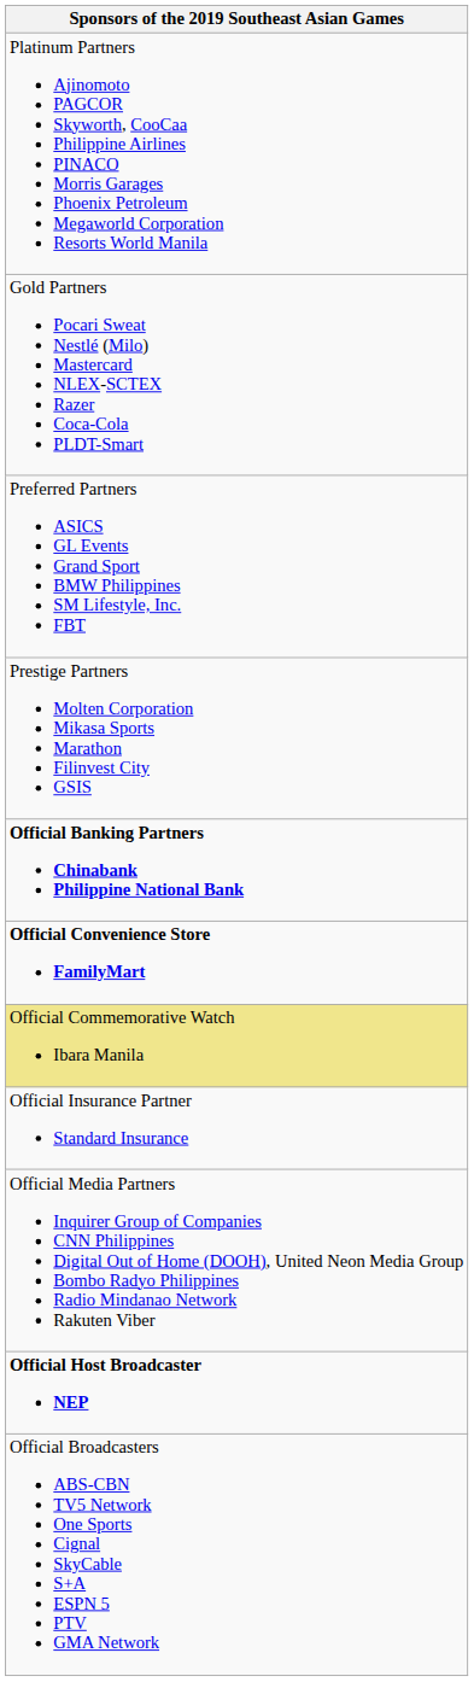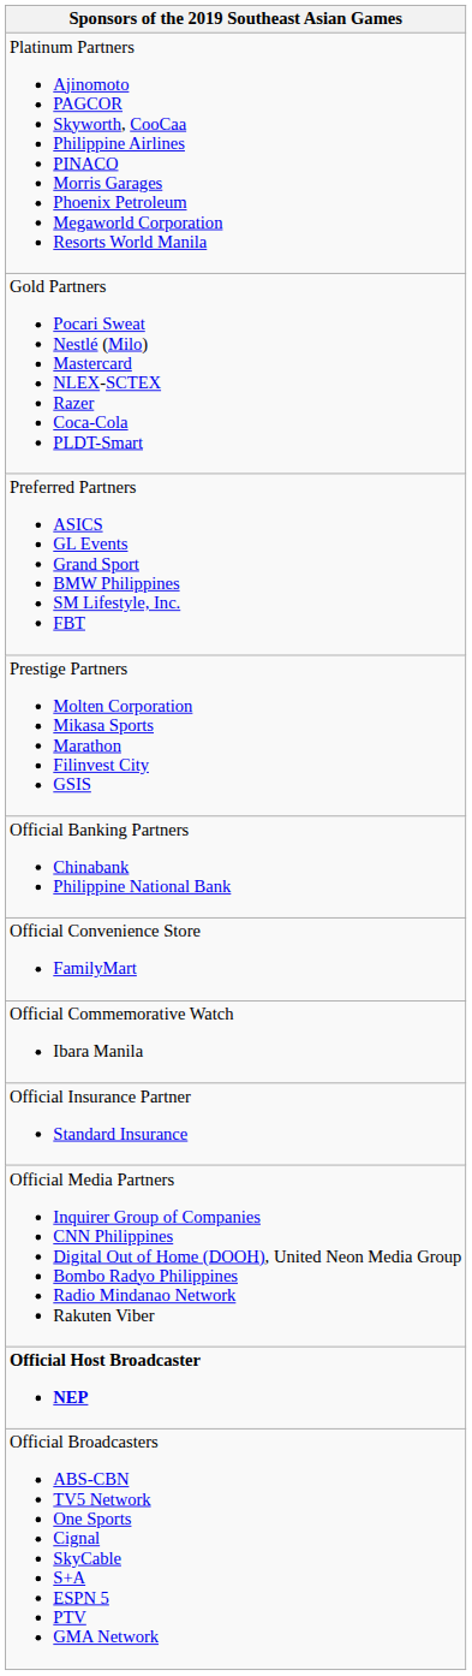row 6 | column 1: bold -> normal
row 7 | column 1: bold -> normal
row 8 | column 1: khaki background -> no background
